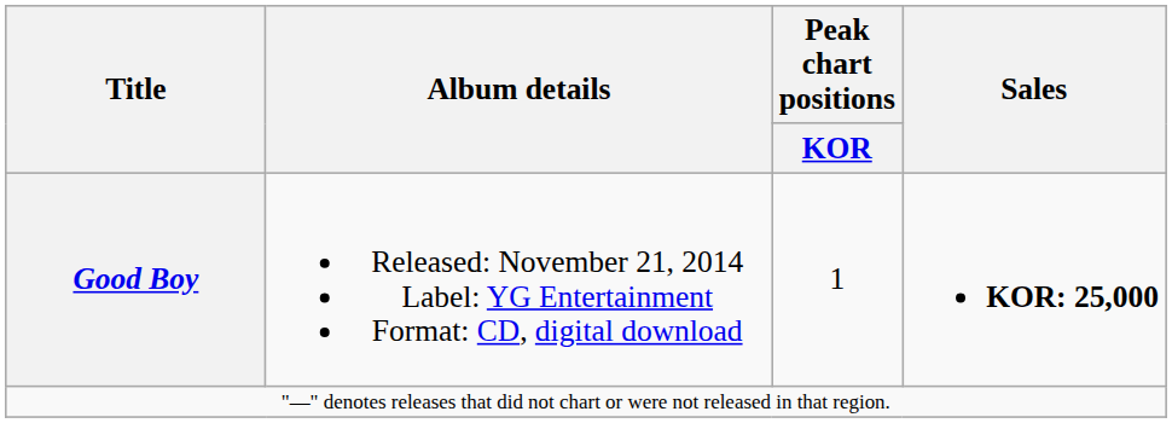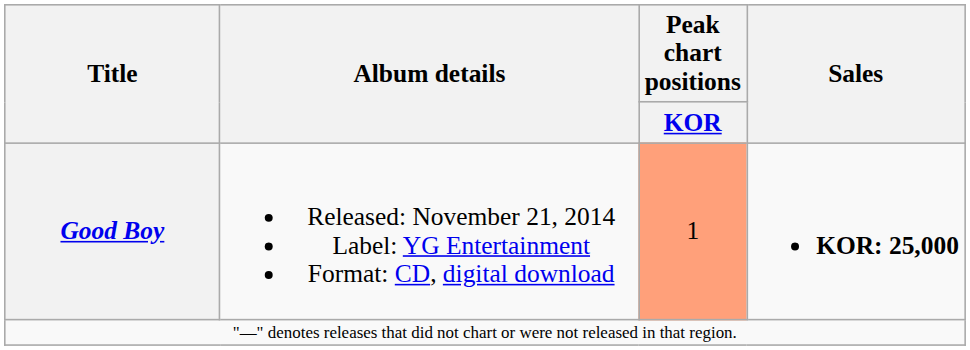Good Boy | Peak chart positions / KOR: no background -> lightsalmon background
